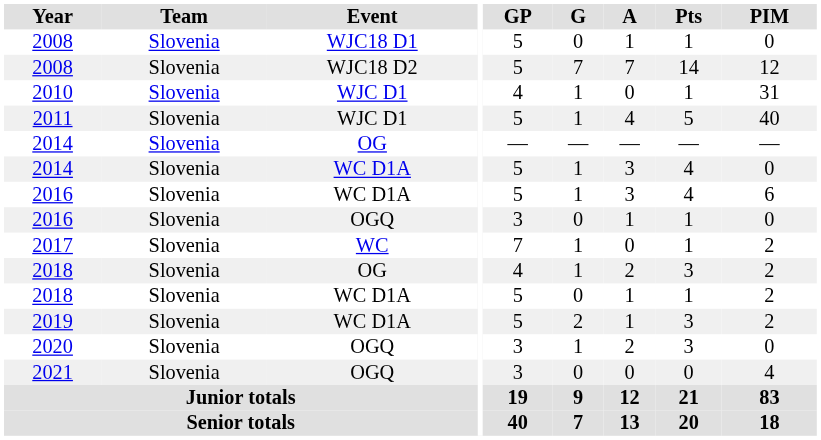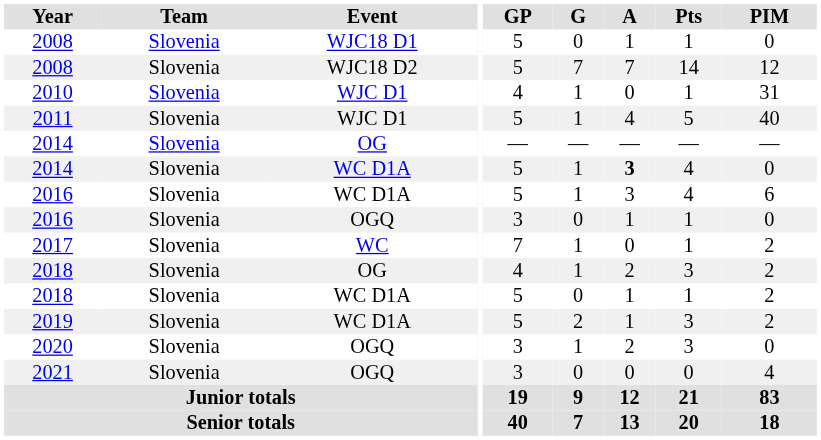2014 / WC D1A | A: normal -> bold
